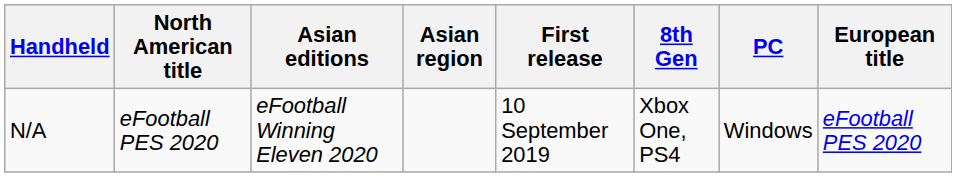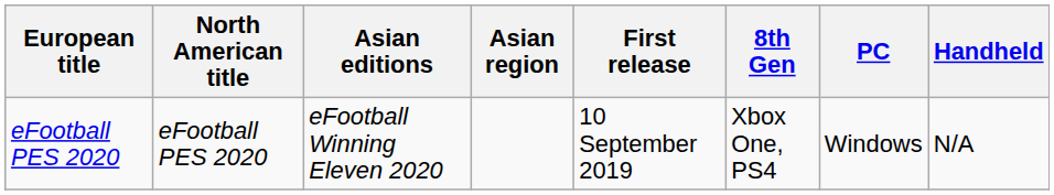columns swapped: European title <-> Handheld
